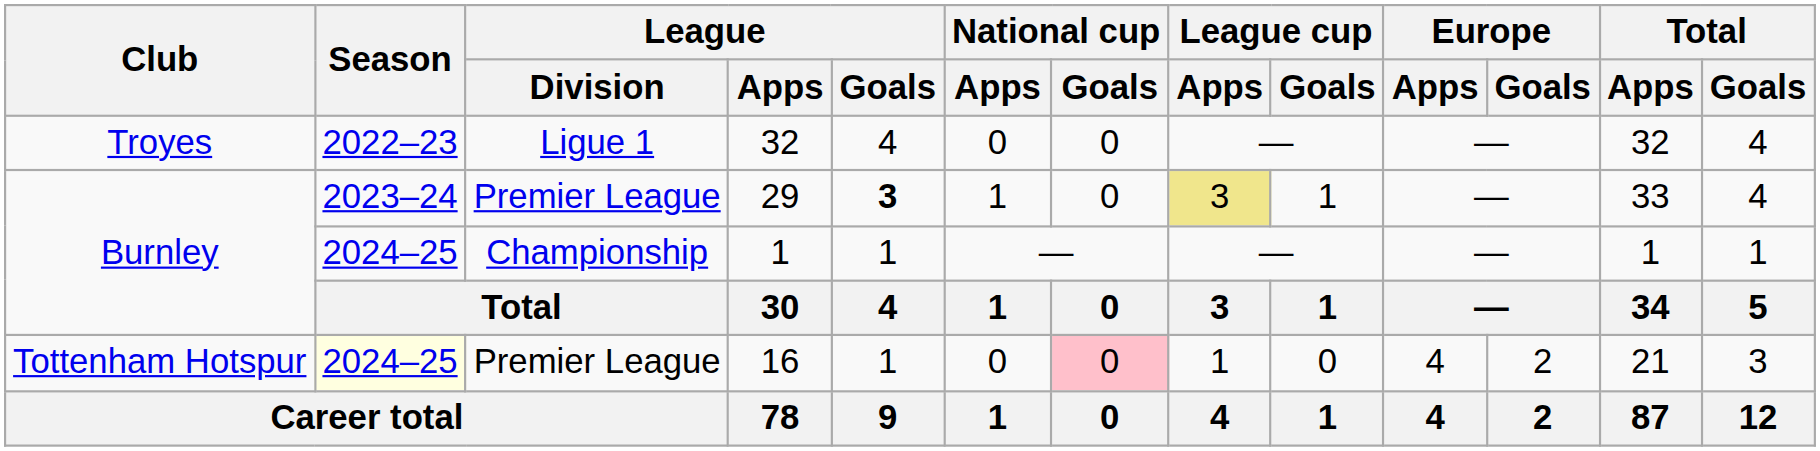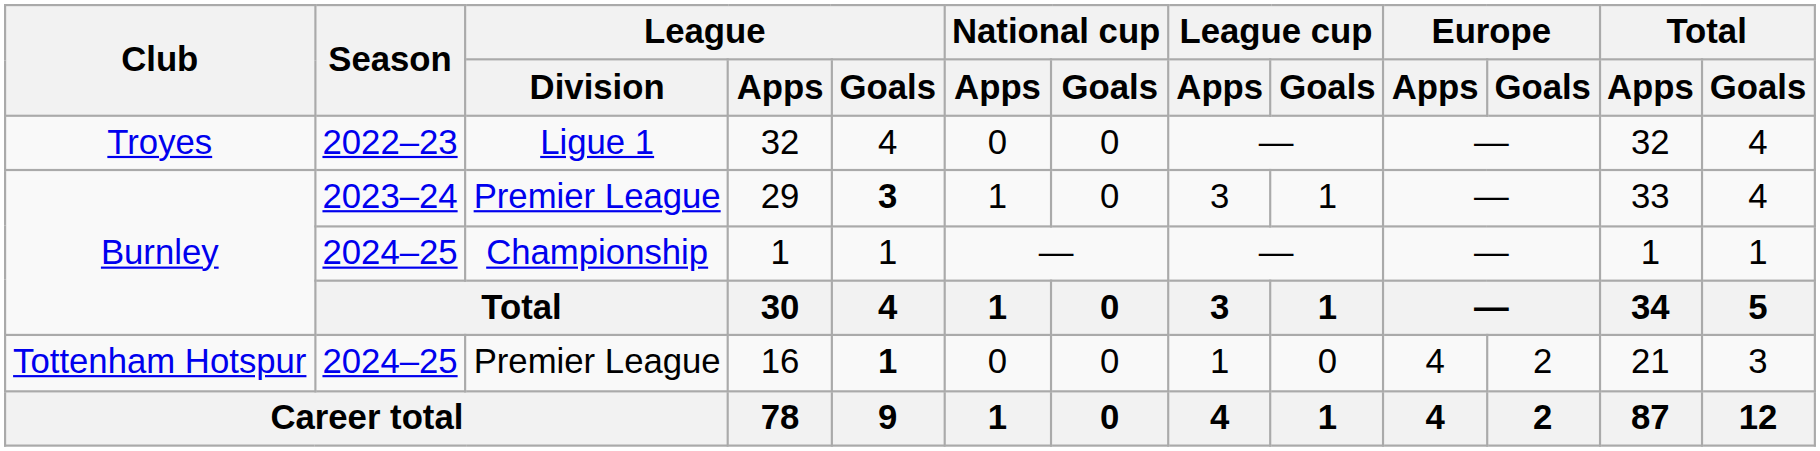29 | League cup / Apps: khaki background -> no background
16 | Season: lightyellow background -> no background
16 | League / Goals: normal -> bold
16 | National cup / Goals: pink background -> no background
